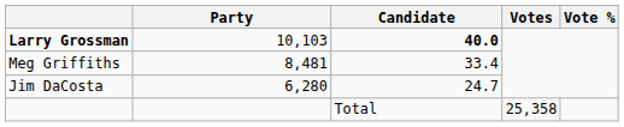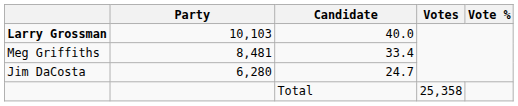Larry Grossman | Candidate: bold -> normal
